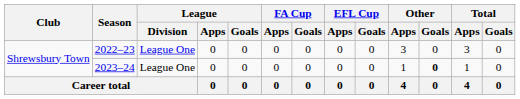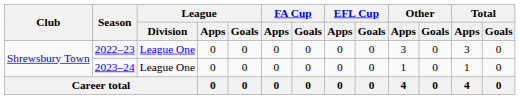2023–24 | Other / Goals: bold -> normal
